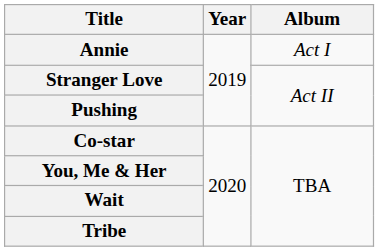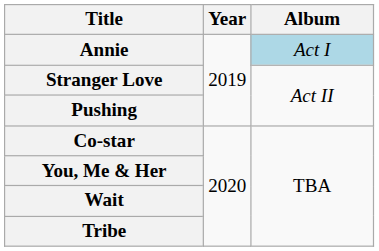Annie | Album: no background -> lightblue background
